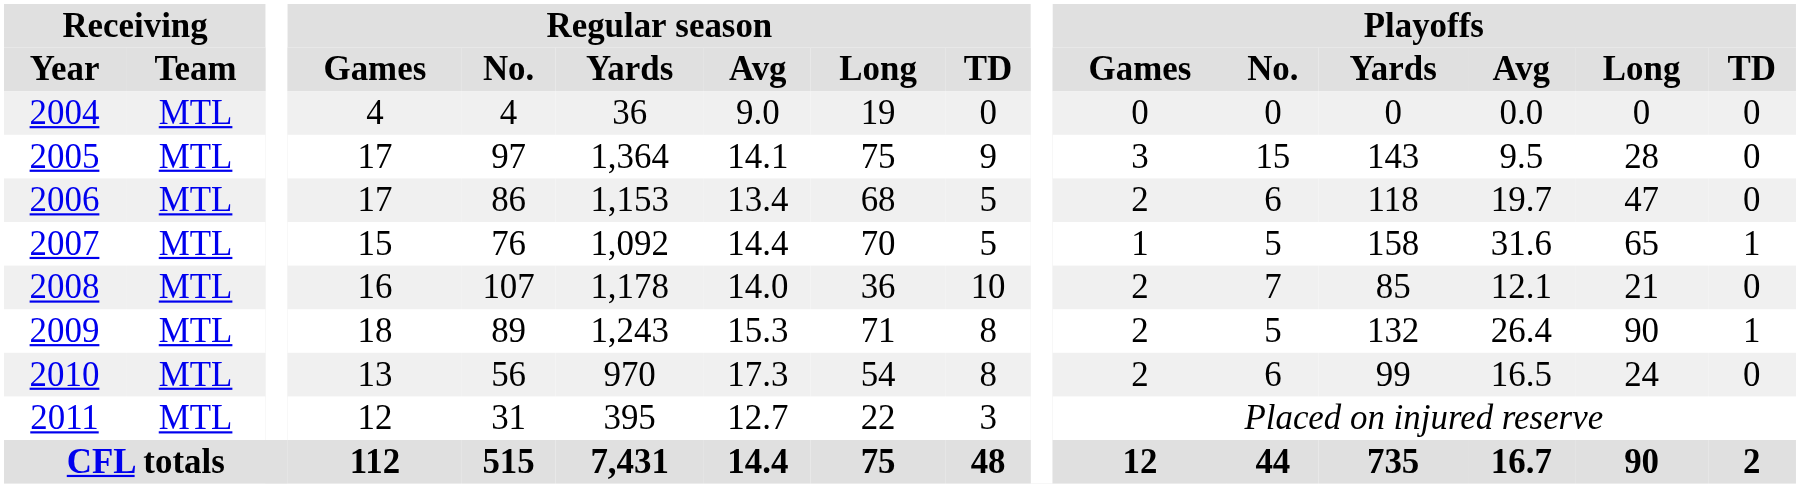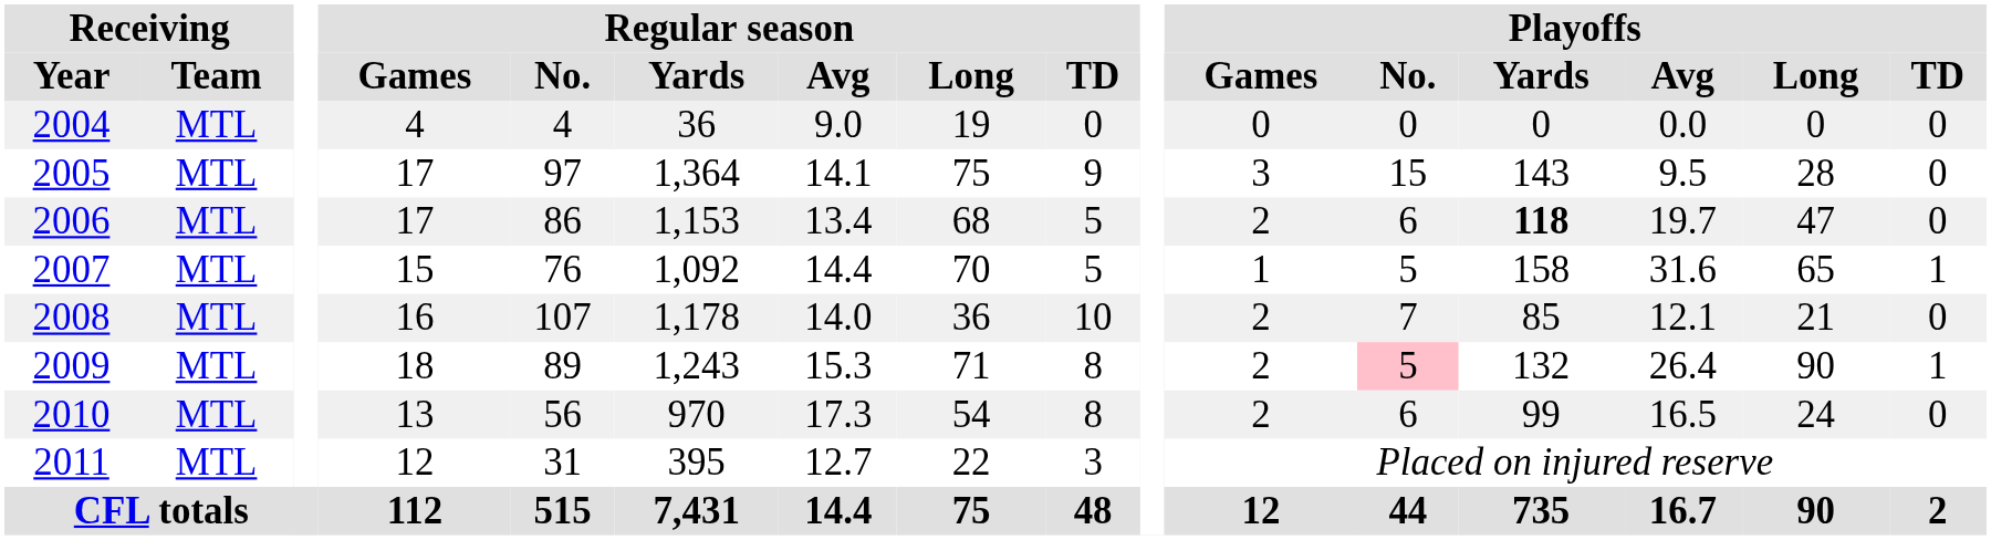2006 | Playoffs / Yards: normal -> bold
2009 | Playoffs / No.: no background -> pink background
